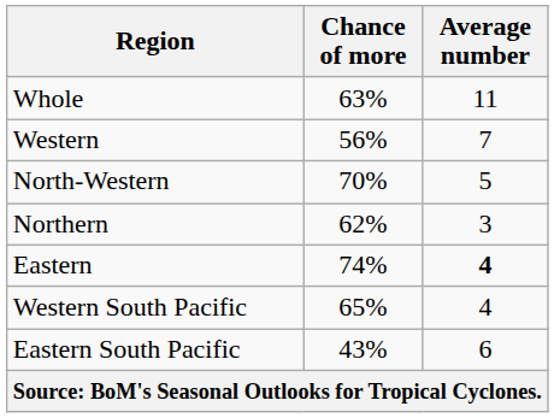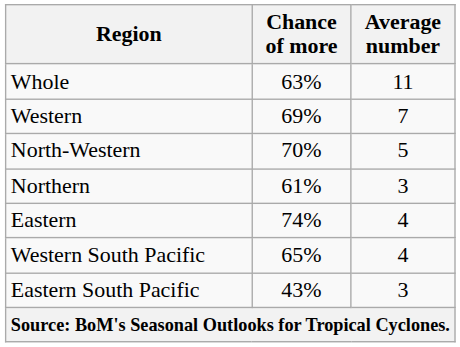Western | Chance of more: 56% -> 69%
Northern | Chance of more: 62% -> 61%
Eastern | Average number: bold -> normal
Eastern South Pacific | Average number: 6 -> 3
